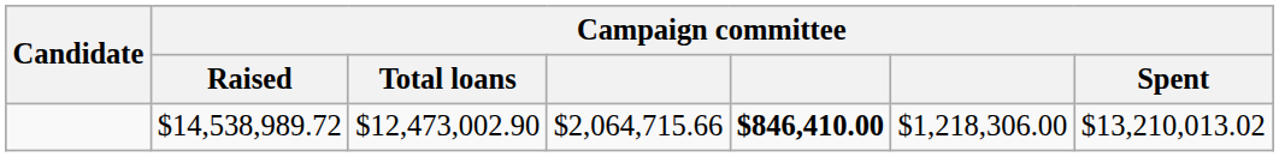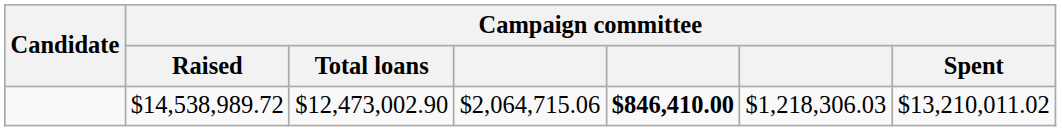row 3 | column 4: $2,064,715.66 -> $2,064,715.06
row 3 | column 6: $1,218,306.00 -> $1,218,306.03
row 3 | Campaign committee / Spent: $13,210,013.02 -> $13,210,011.02
